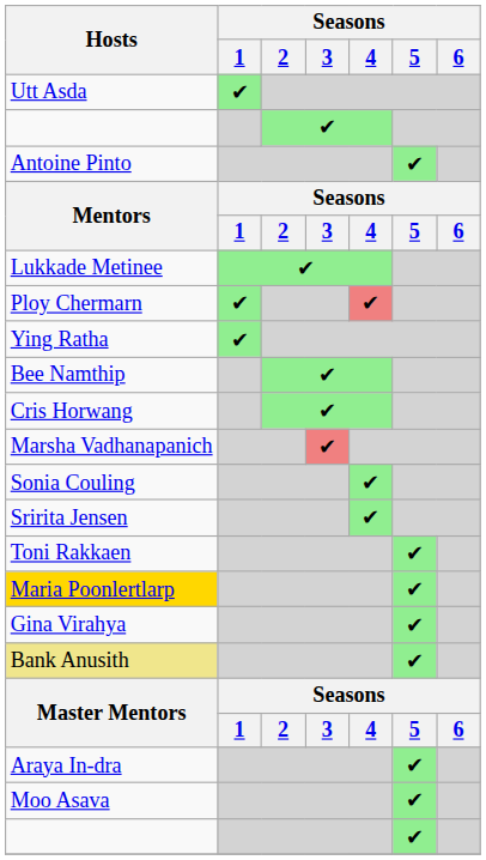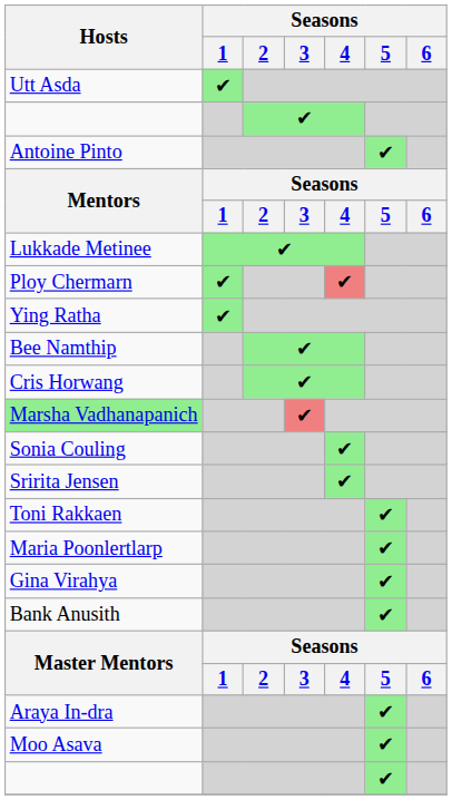Marsha Vadhanapanich | Hosts: no background -> lightgreen background
Maria Poonlertlarp | Hosts: gold background -> no background
Bank Anusith | Hosts: khaki background -> no background
